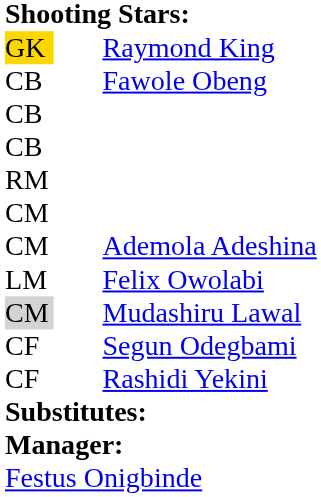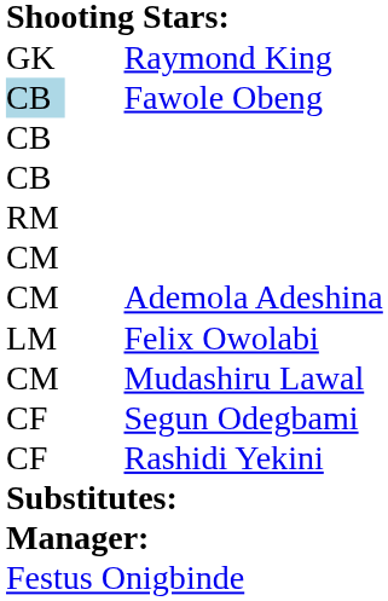Raymond King | column 1: gold background -> no background
Fawole Obeng | column 1: no background -> lightblue background
Mudashiru Lawal | column 1: lightgrey background -> no background
